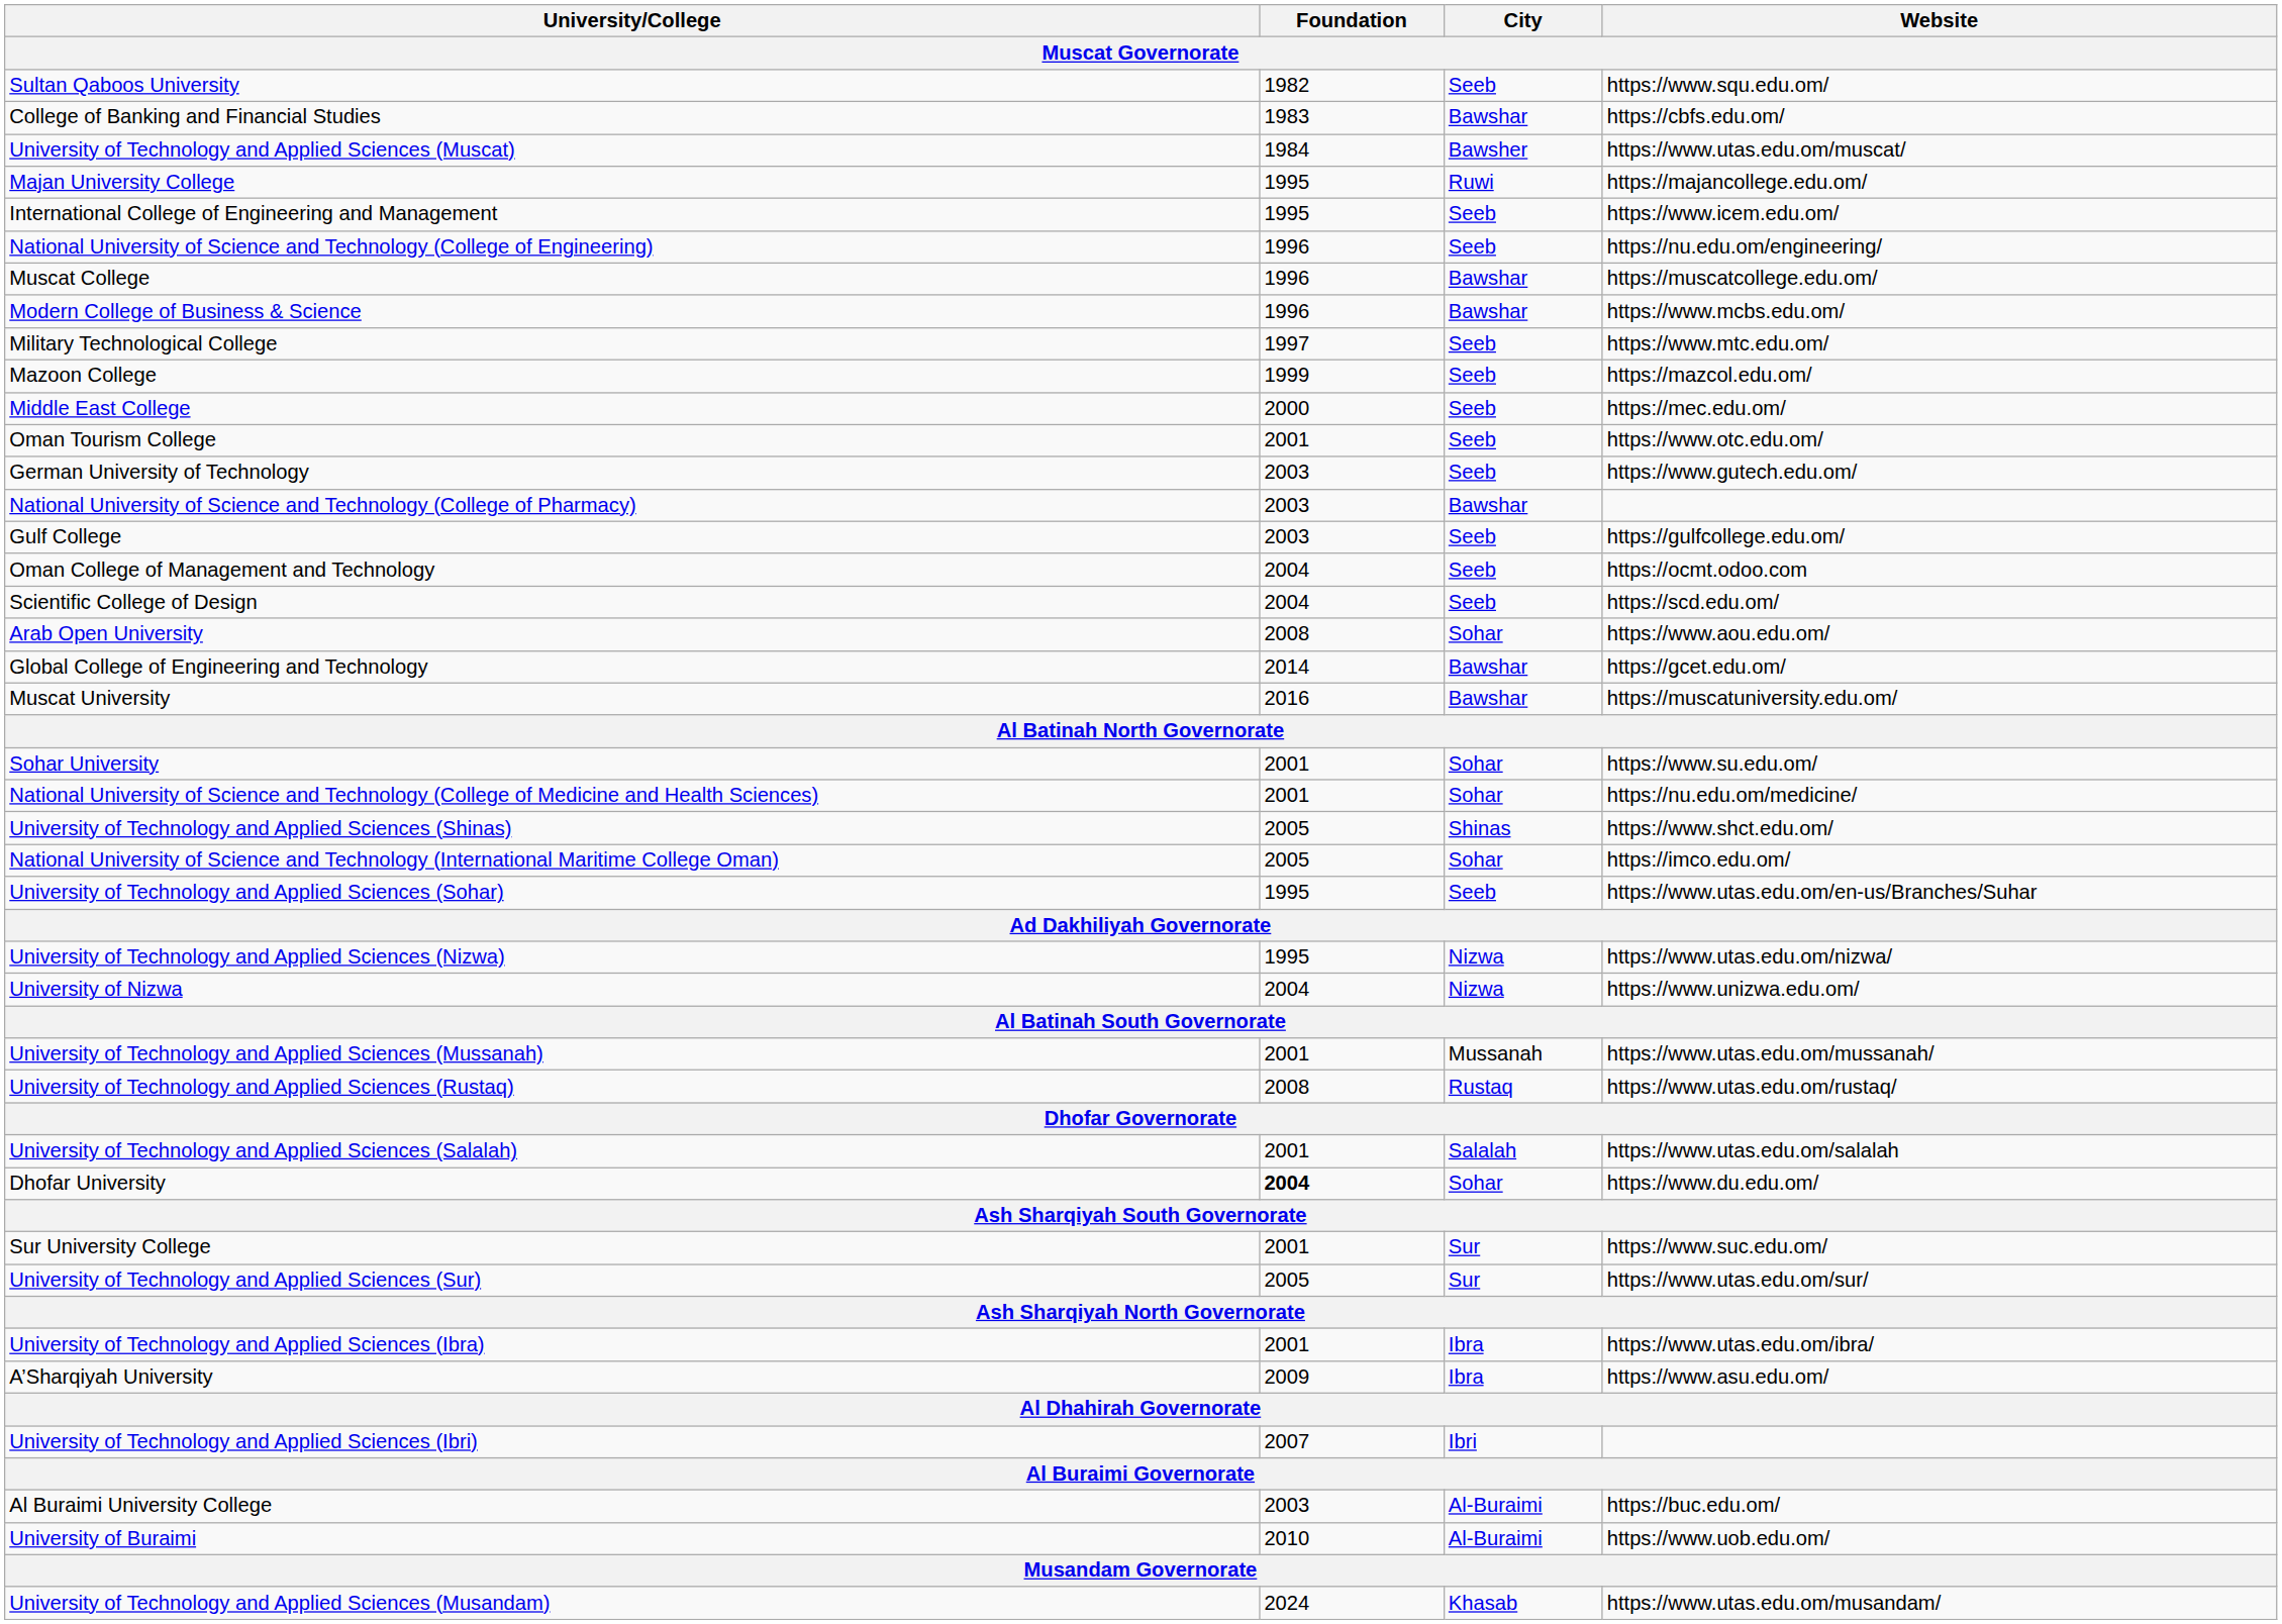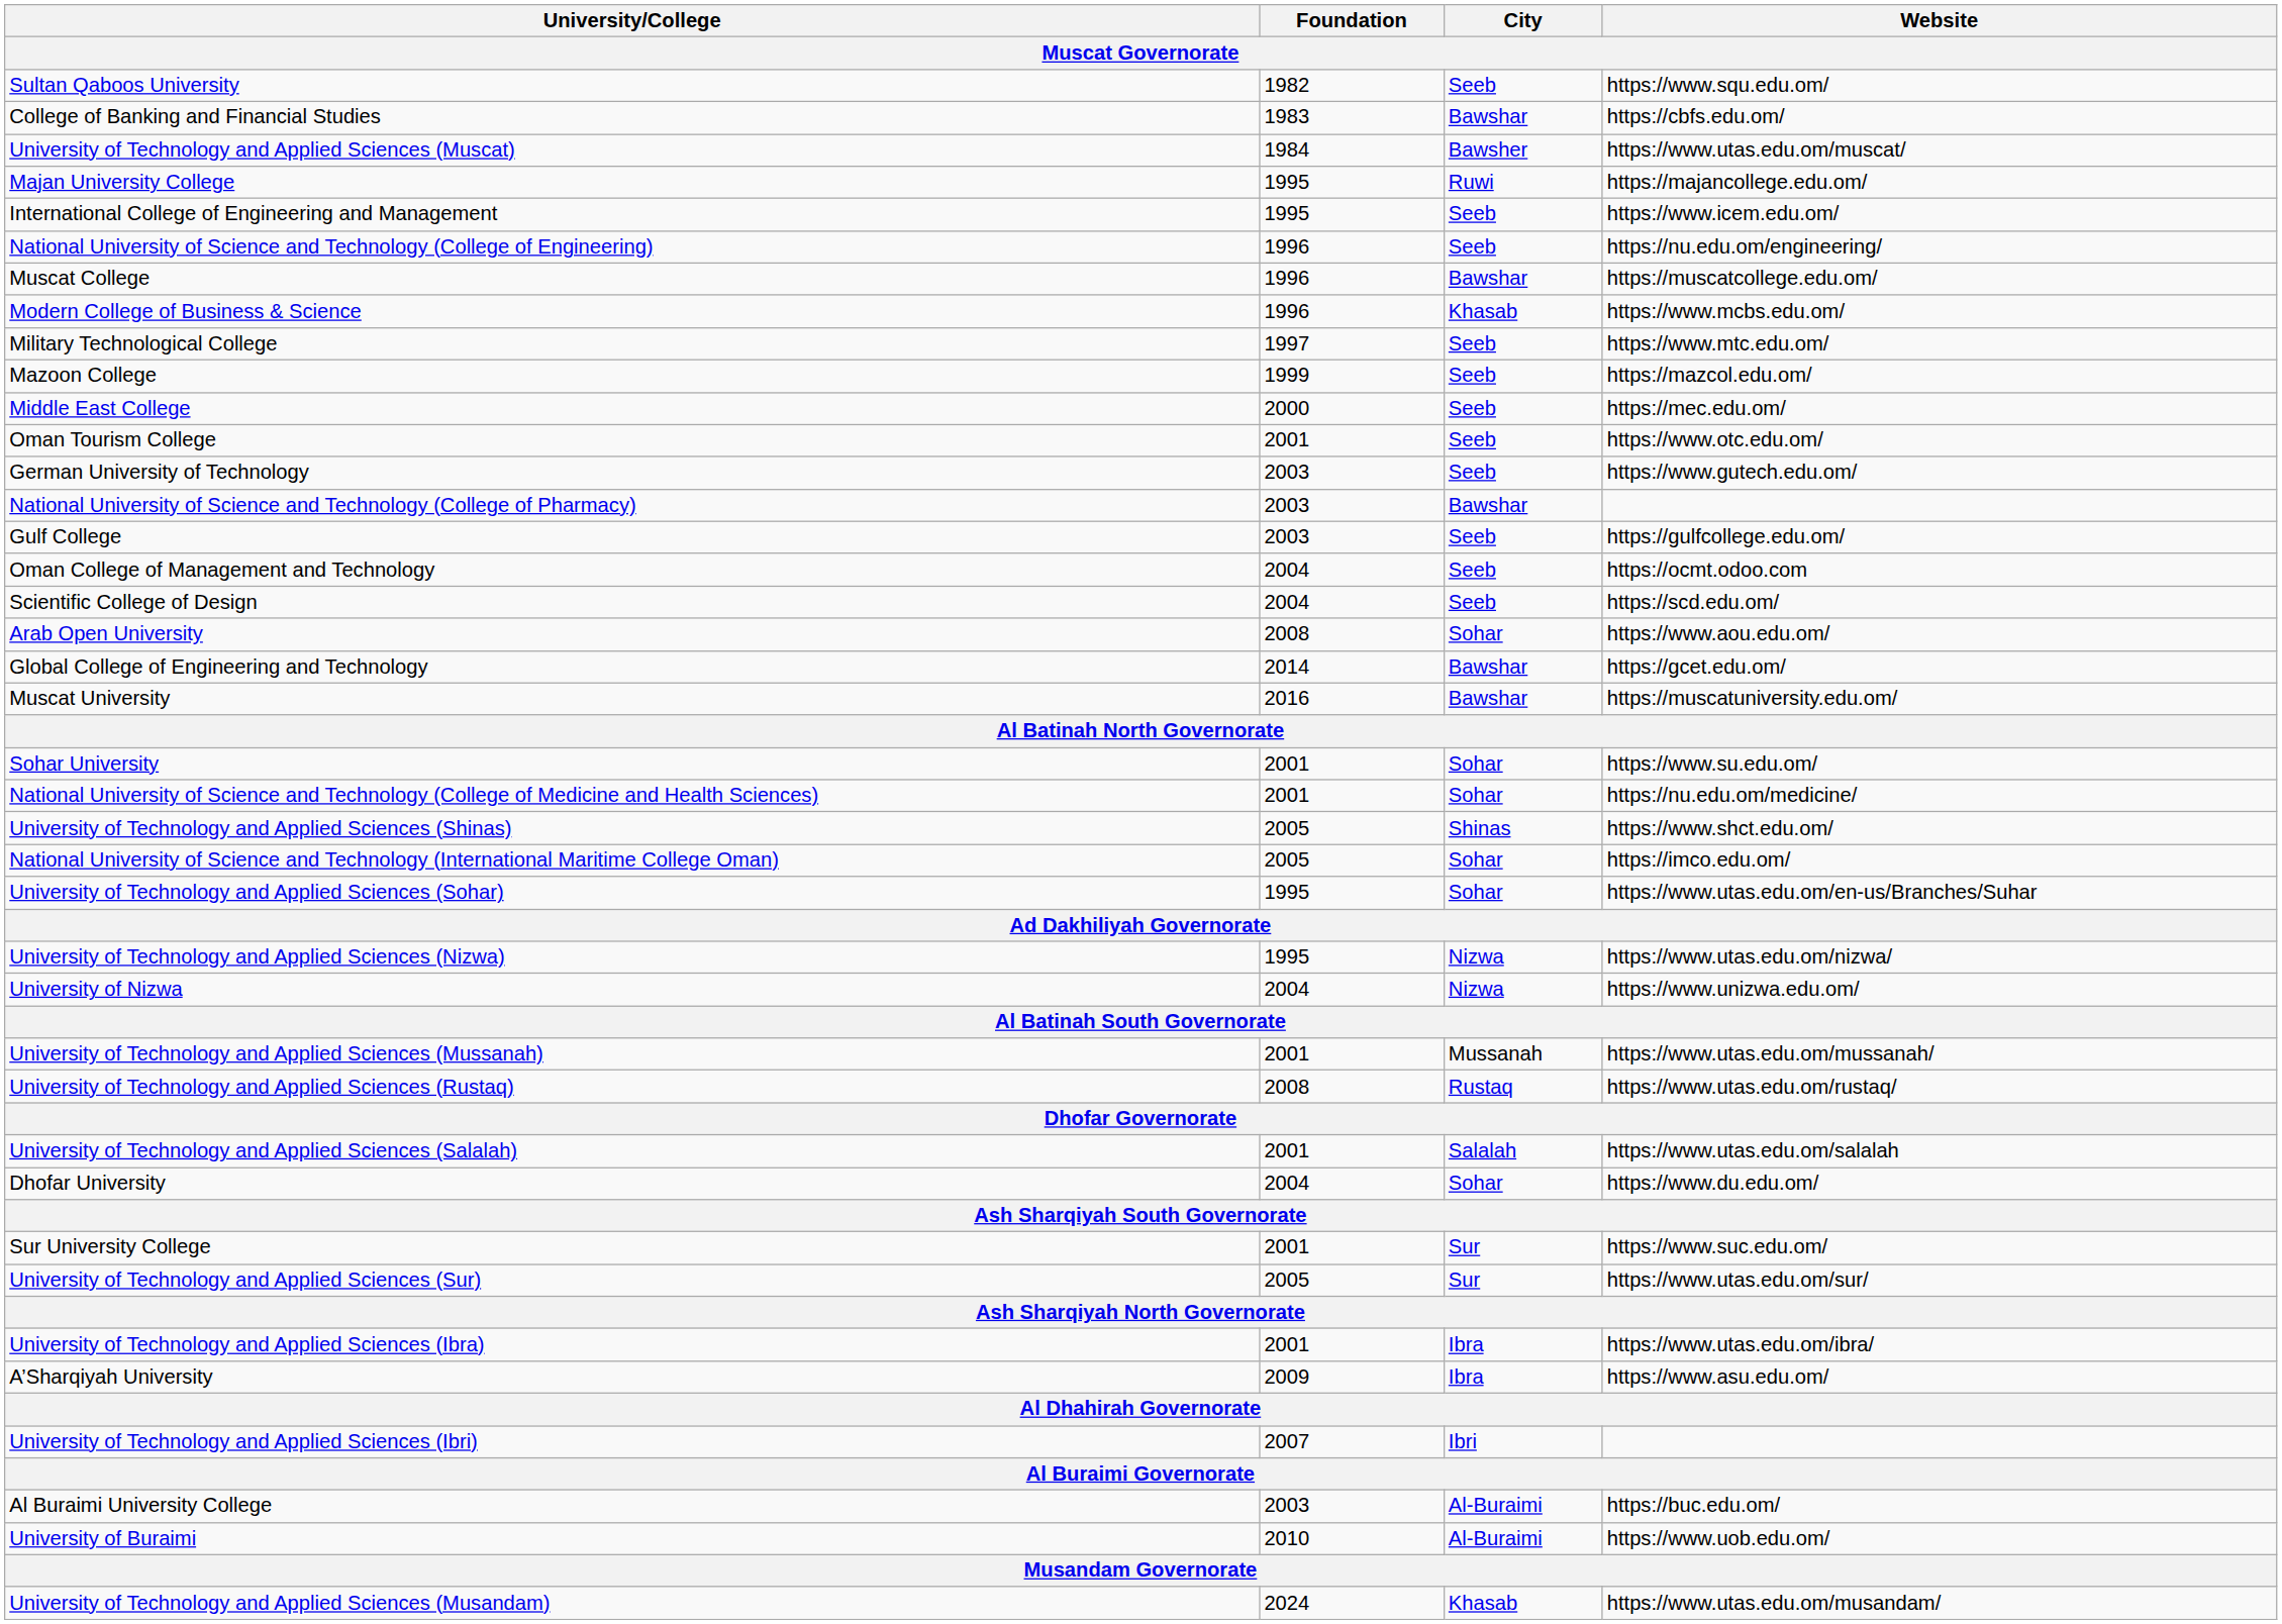Modern College of Business & Science | City: Bawshar -> Khasab
University of Technology and Applied Sciences (Sohar) | City: Seeb -> Sohar
Dhofar University | Foundation: bold -> normal
